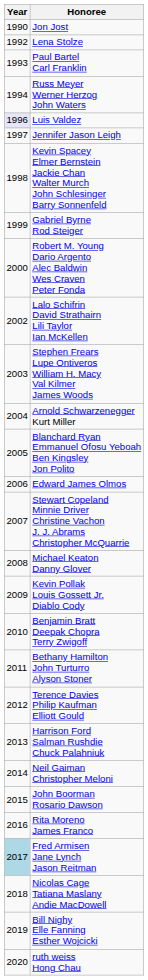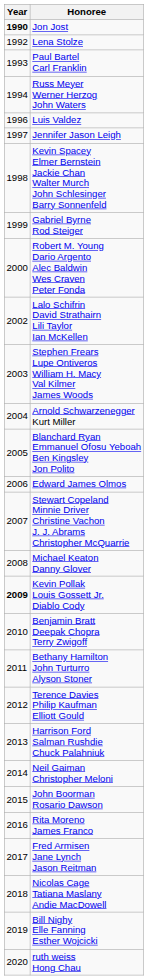Jon Jost | Year: normal -> bold
Luis Valdez | Year: lavender background -> no background
Kevin Pollak Louis Gossett Jr. Diablo Cody | Year: normal -> bold
Fred Armisen Jane Lynch Jason Reitman | Year: lightblue background -> no background
